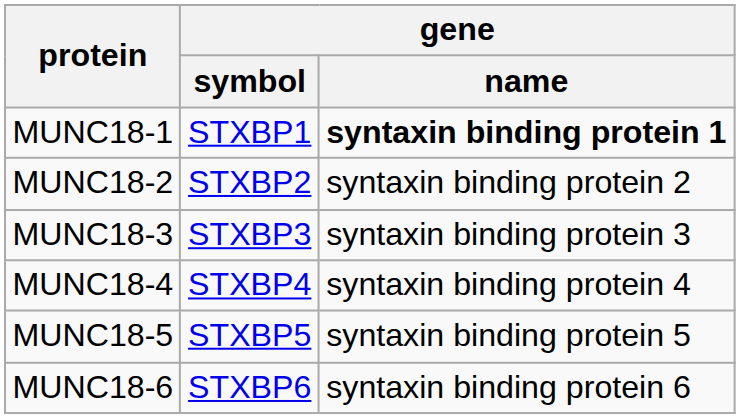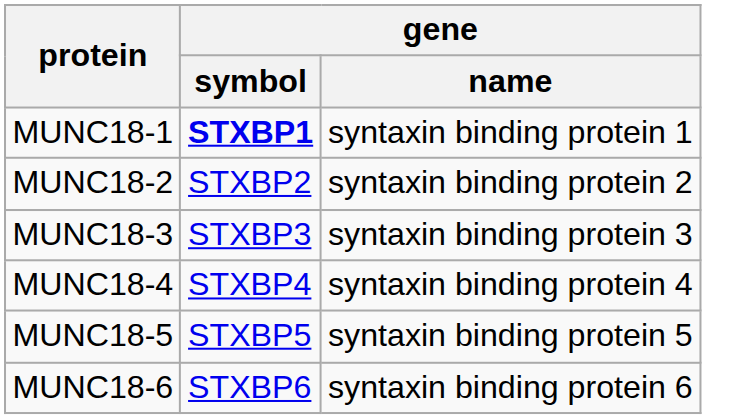MUNC18-1 | gene / symbol: normal -> bold
MUNC18-1 | gene / name: bold -> normal
